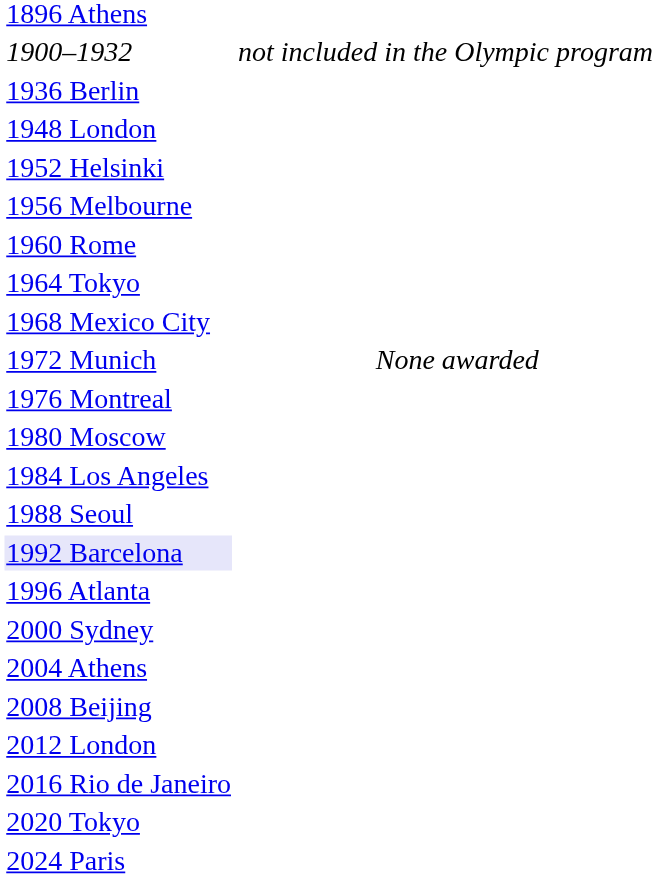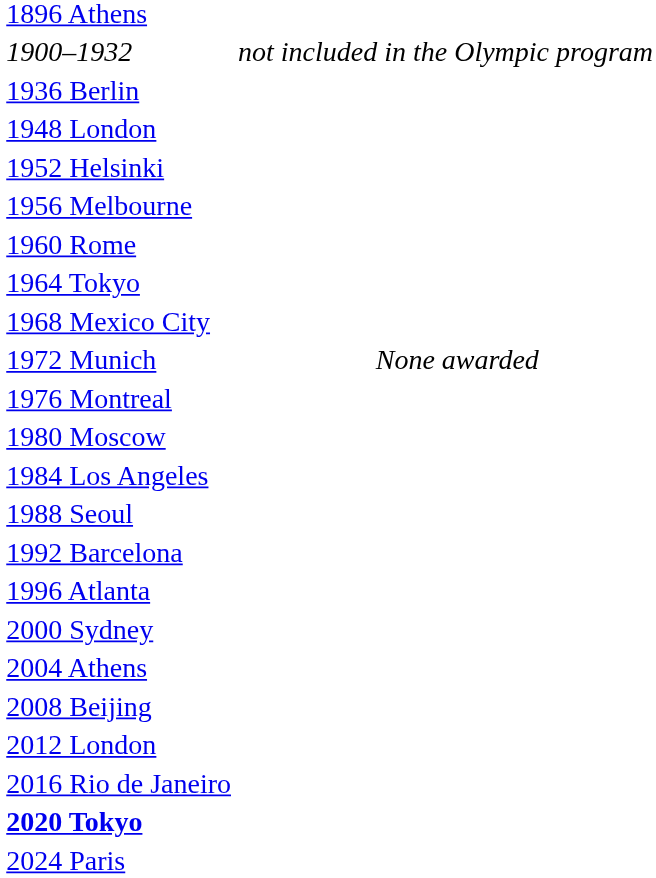1992 Barcelona | column 1: lavender background -> no background
2020 Tokyo | column 1: normal -> bold
